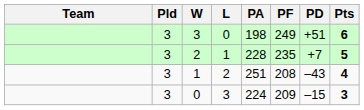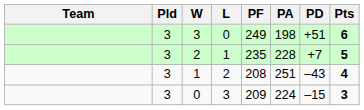columns swapped: PF <-> PA
